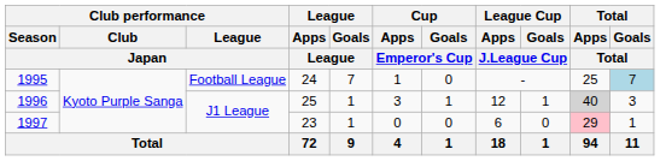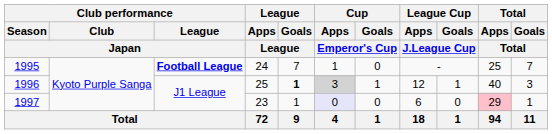1995 | Club performance / League / Japan: normal -> bold
1995 | Total / Goals / Total: lightblue background -> no background
1996 | League / Goals / League: normal -> bold
1996 | Cup / Apps / Emperor's Cup: no background -> lightgrey background
1996 | Total / Apps / Total: lightgrey background -> no background
1997 | Cup / Apps / Emperor's Cup: no background -> lavender background
